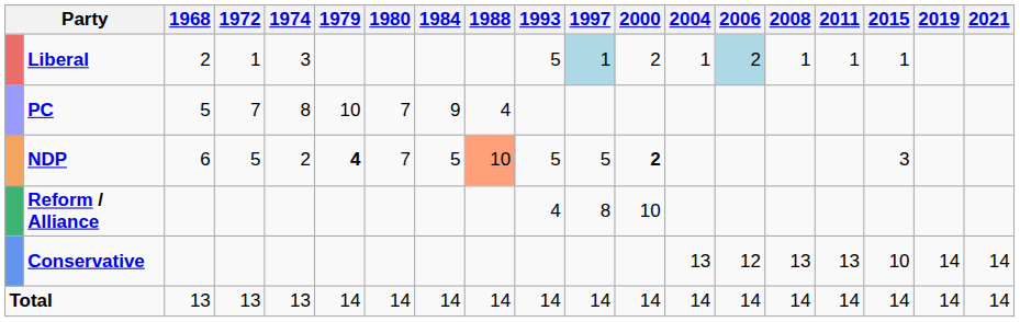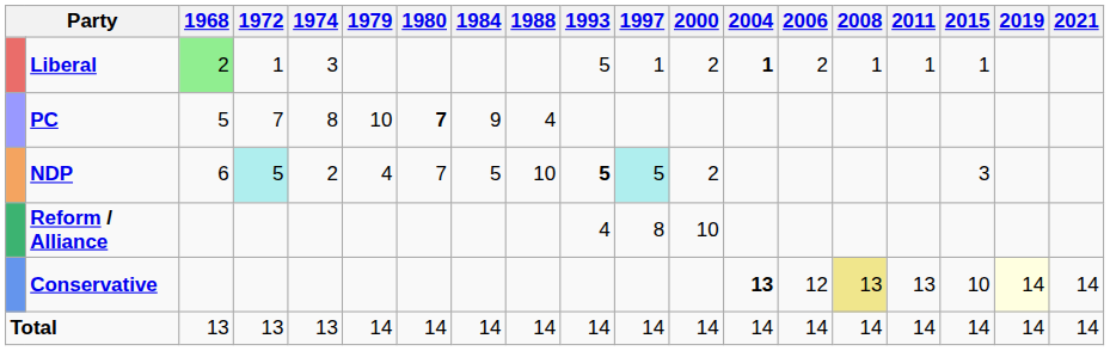Liberal | 1968: no background -> lightgreen background
Liberal | 1997: lightblue background -> no background
Liberal | 2004: normal -> bold
Liberal | 2006: lightblue background -> no background
PC | 1980: normal -> bold
NDP | 1972: no background -> paleturquoise background
NDP | 1979: bold -> normal
NDP | 1988: lightsalmon background -> no background
NDP | 1993: normal -> bold
NDP | 1997: no background -> paleturquoise background
NDP | 2000: bold -> normal
Conservative | 2004: normal -> bold
Conservative | 2008: no background -> khaki background
Conservative | 2019: no background -> lightyellow background
